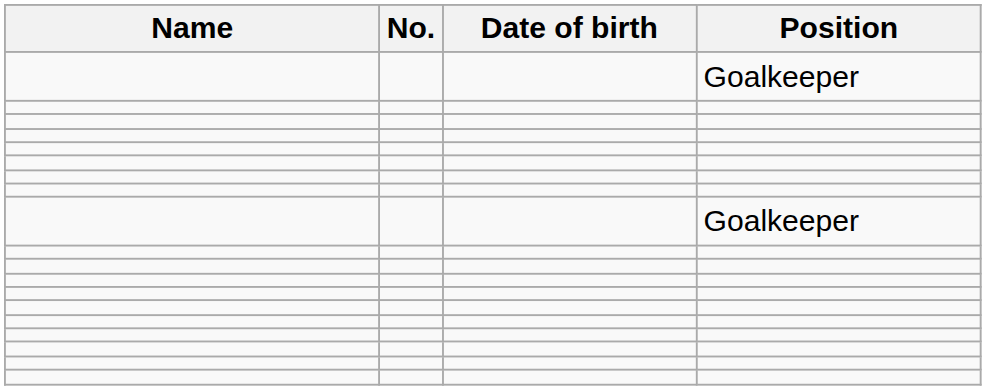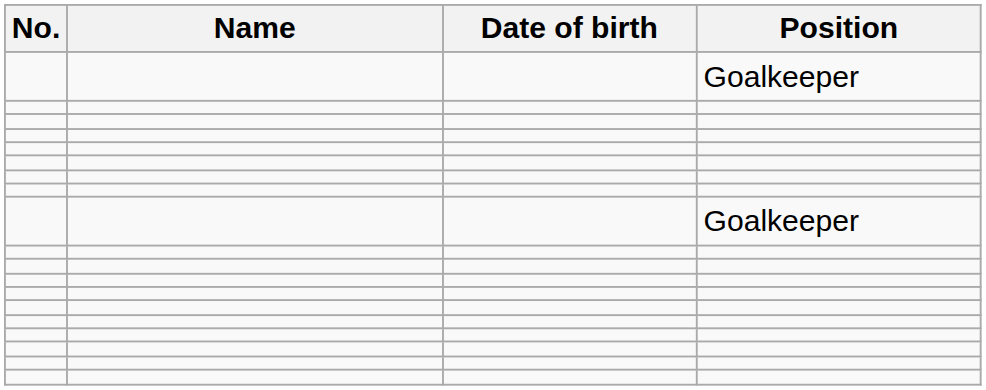columns swapped: No. <-> Name
